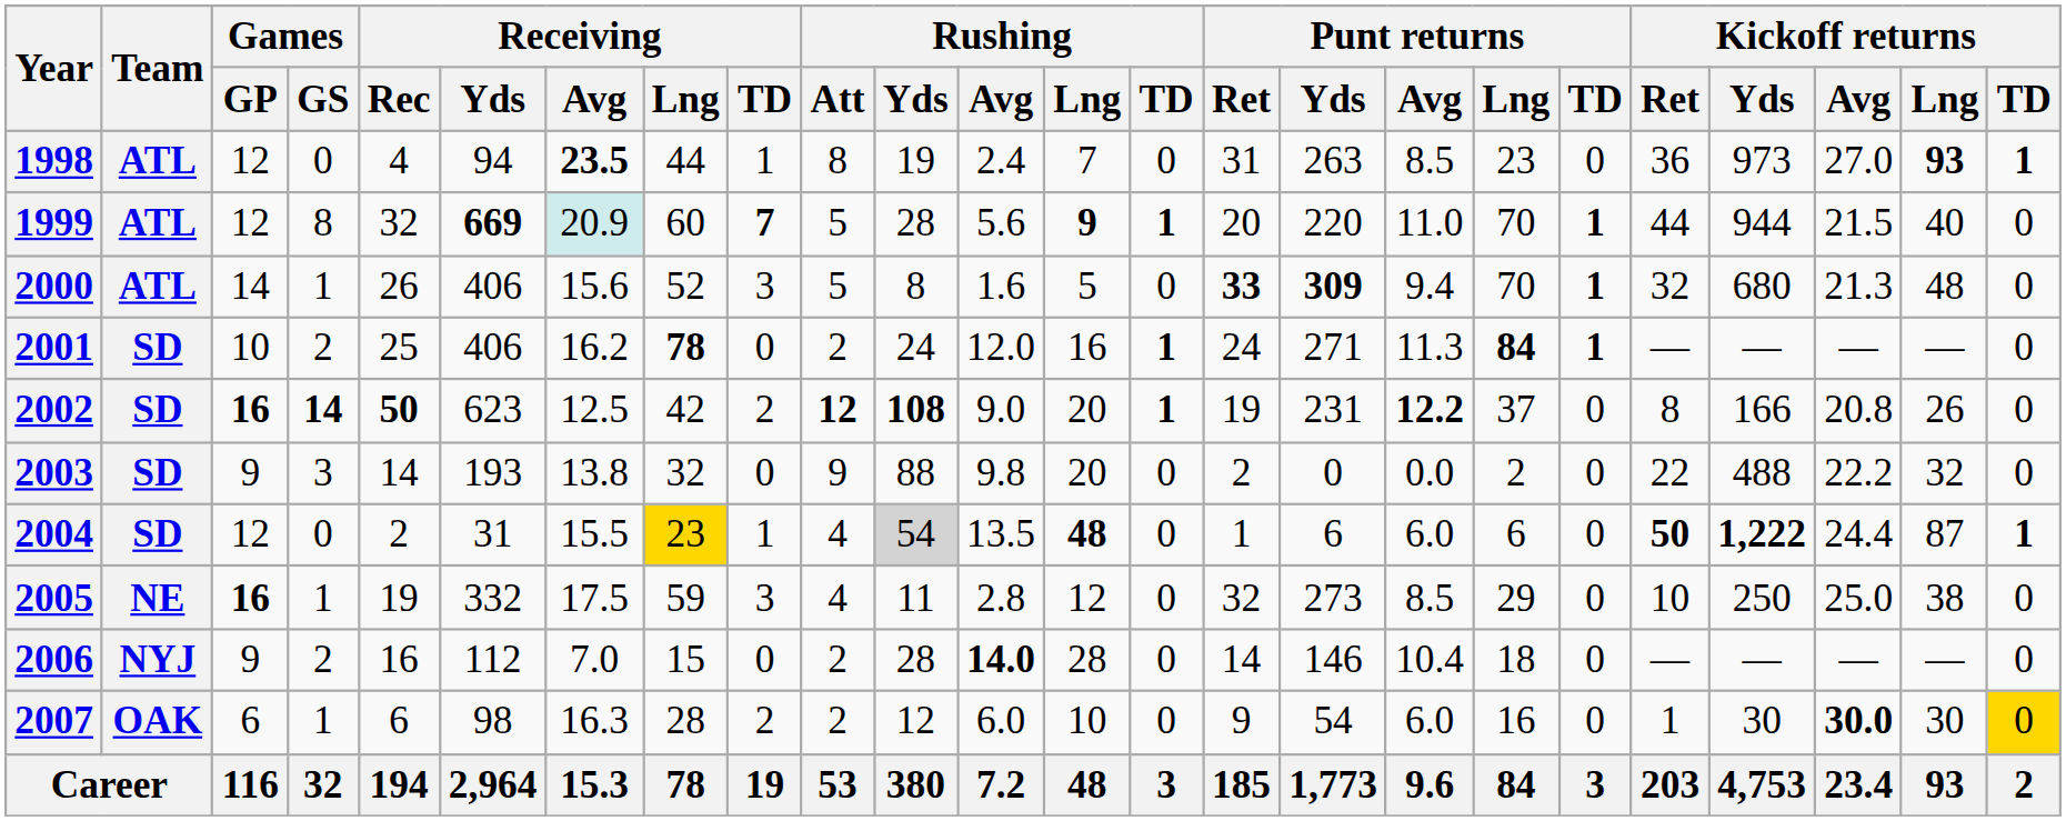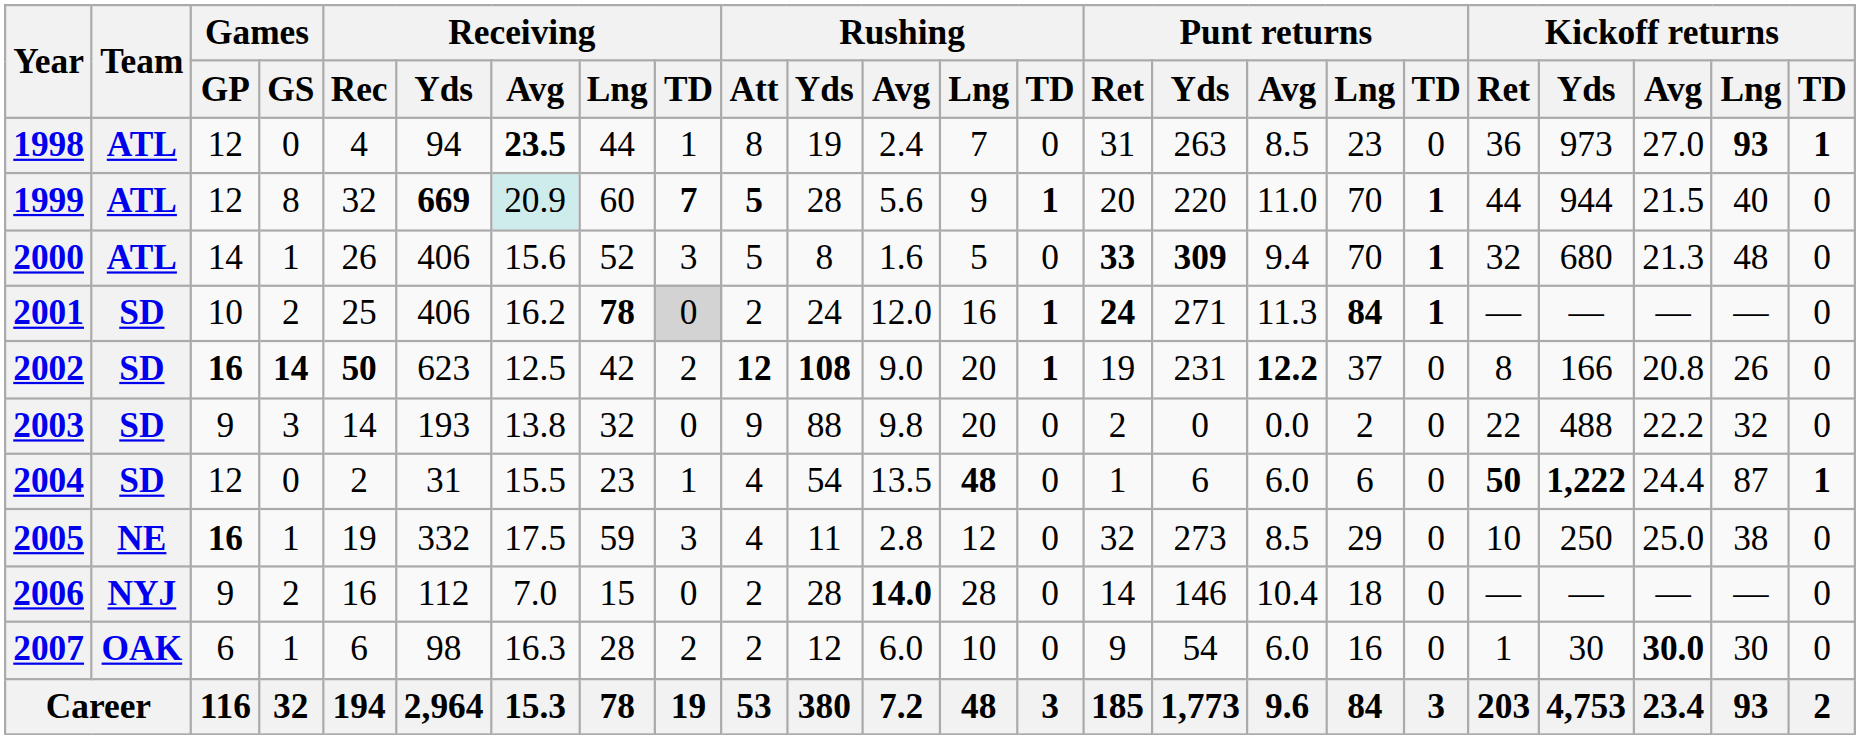1999 | Rushing / Att: normal -> bold
1999 | Rushing / Lng: bold -> normal
2001 | Receiving / TD: no background -> lightgrey background
2001 | Punt returns / Ret: normal -> bold
2004 | Receiving / Lng: gold background -> no background
2004 | Rushing / Yds: lightgrey background -> no background
2007 | Kickoff returns / TD: gold background -> no background
